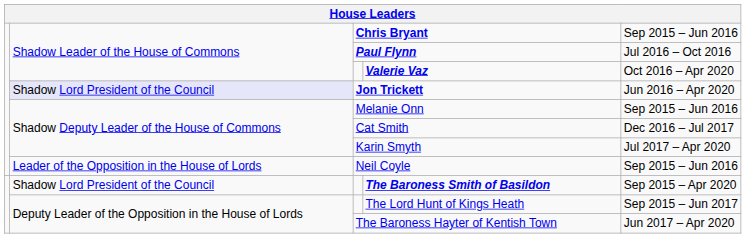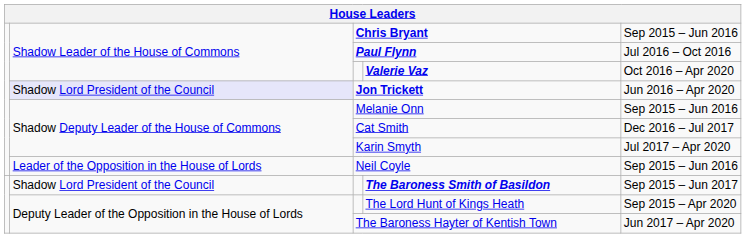The Baroness Smith of Basildon | column 5: Sep 2015 – Apr 2020 -> Sep 2015 – Jun 2017
The Lord Hunt of Kings Heath | column 5: Sep 2015 – Jun 2017 -> Sep 2015 – Apr 2020
